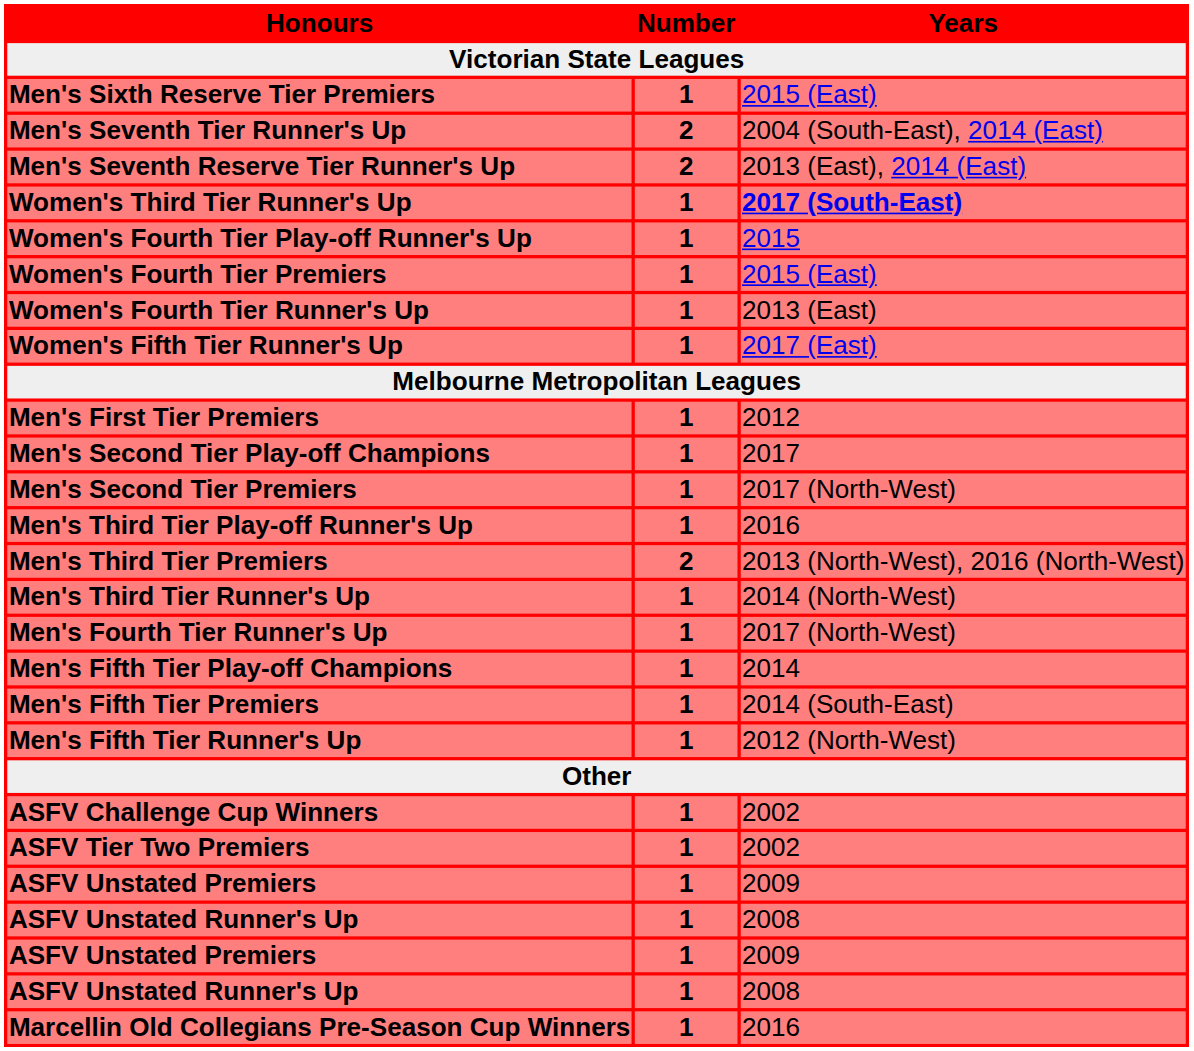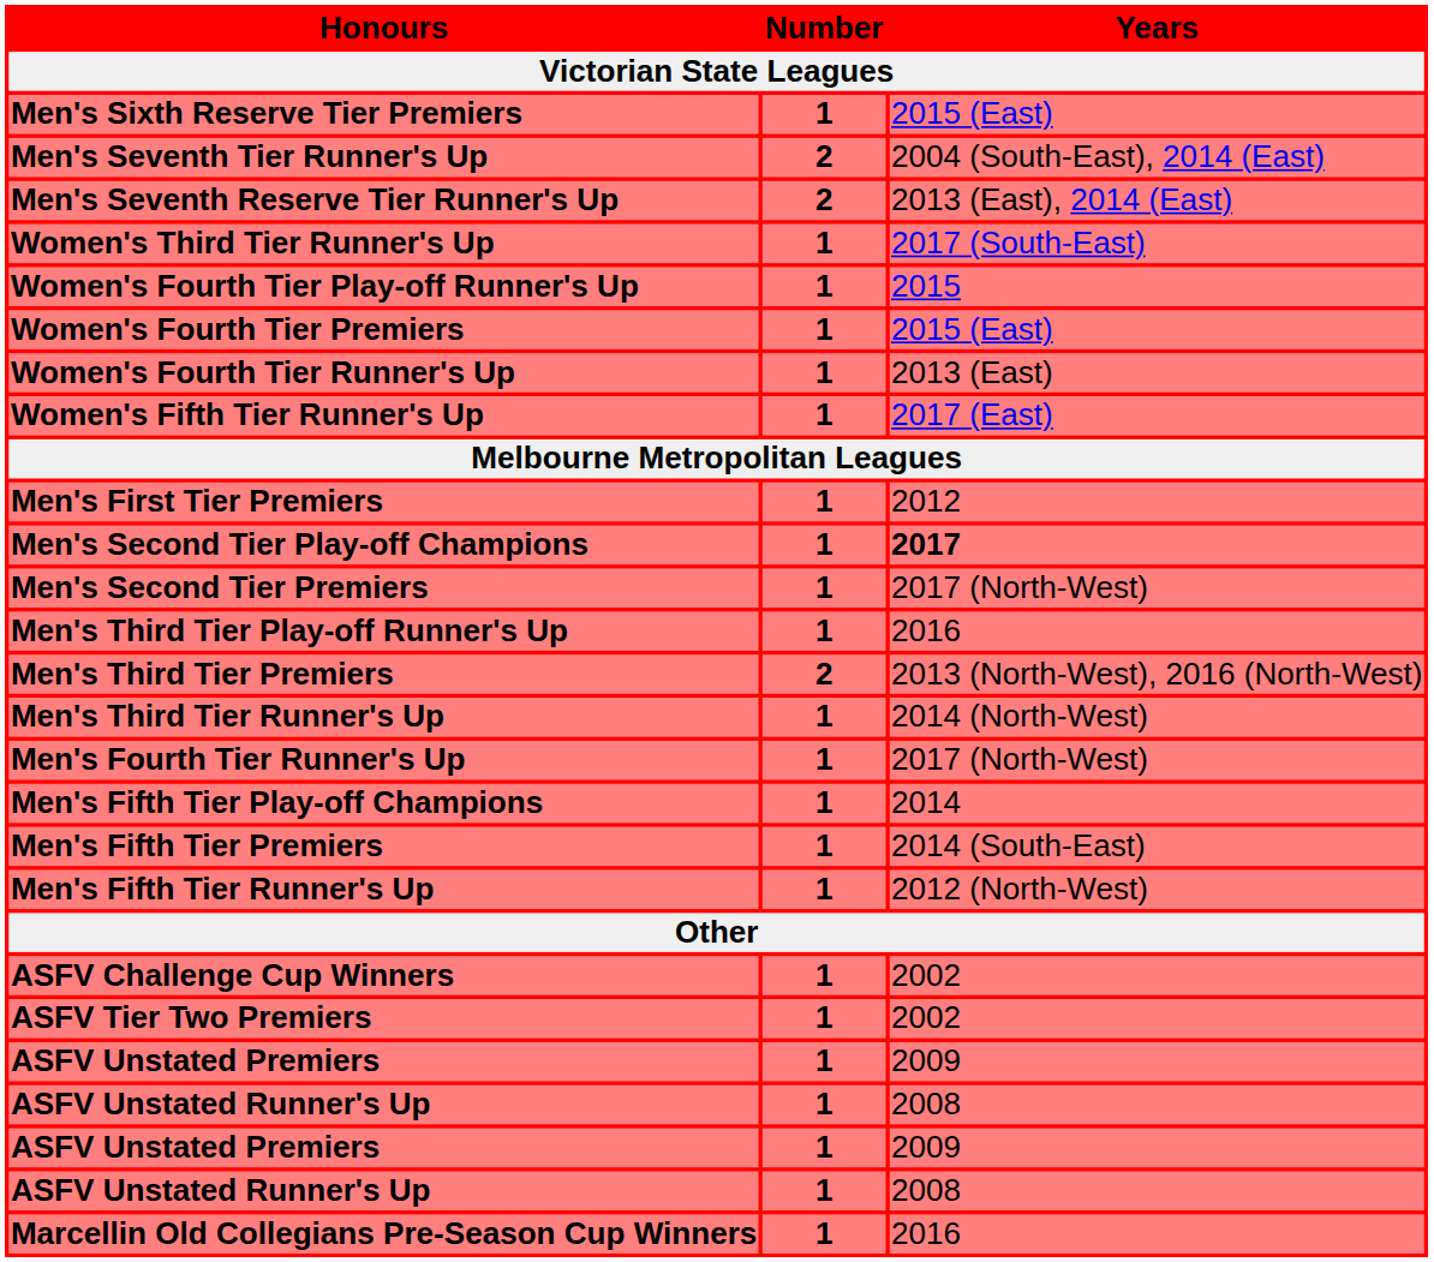Women's Third Tier Runner's Up | Years: bold -> normal
Men's Second Tier Play-off Champions | Years: normal -> bold
